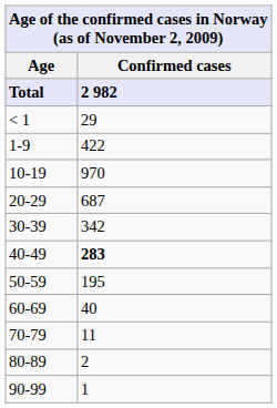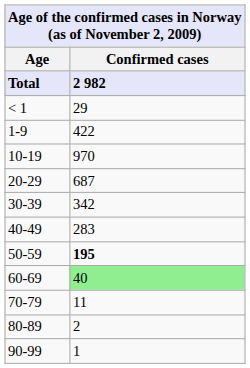40-49 | Confirmed cases: bold -> normal
50-59 | Confirmed cases: normal -> bold
60-69 | Confirmed cases: no background -> lightgreen background
